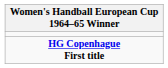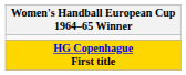row 3 | column 1: no background -> gold background
